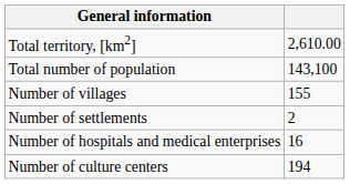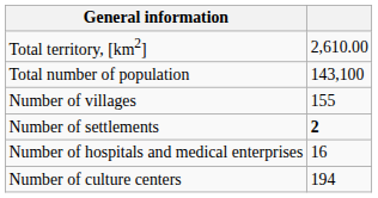Number of settlements | column 2: normal -> bold
